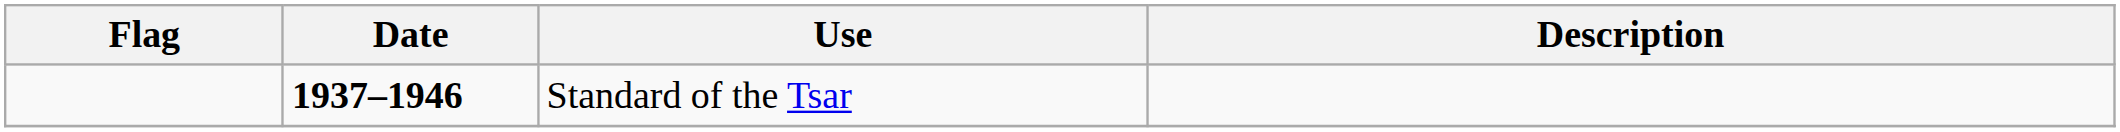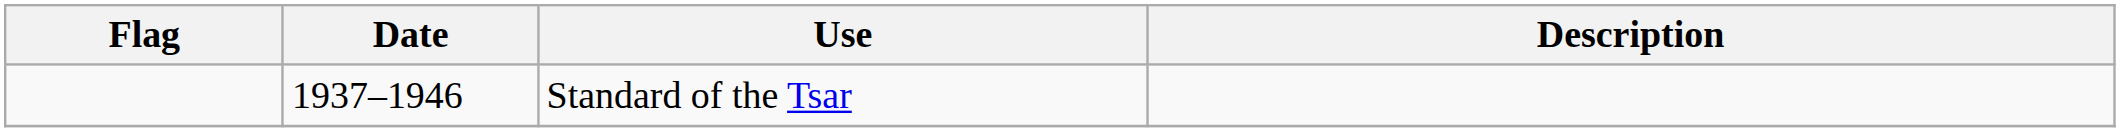Standard of the Tsar | Date: bold -> normal
